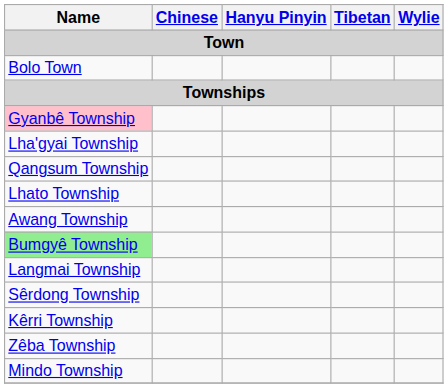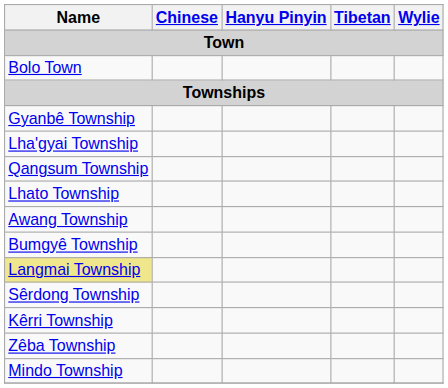Gyanbê Township | Name: pink background -> no background
Bumgyê Township | Name: lightgreen background -> no background
Langmai Township | Name: no background -> khaki background
